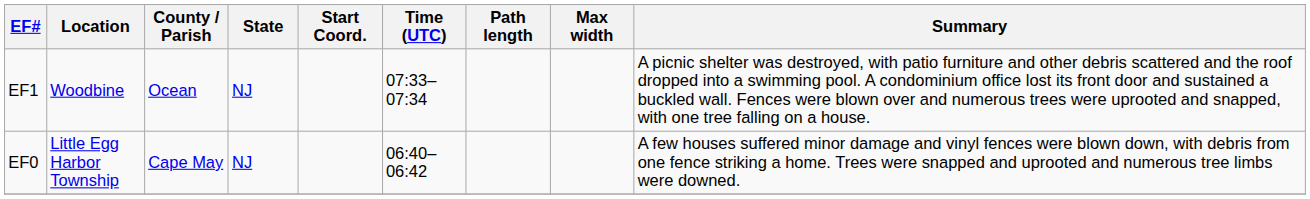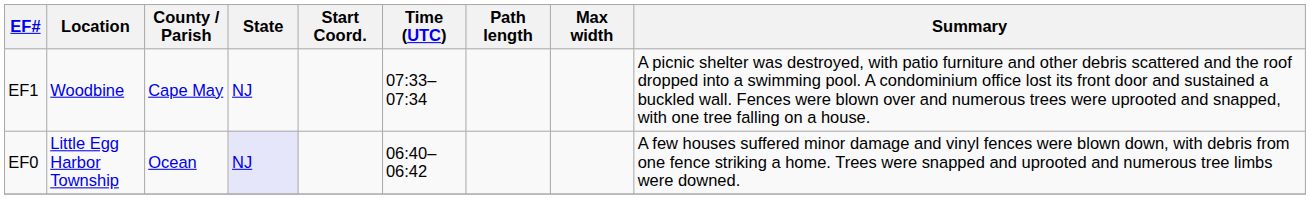EF1 | County / Parish: Ocean -> Cape May
EF0 | County / Parish: Cape May -> Ocean
EF0 | State: no background -> lavender background
